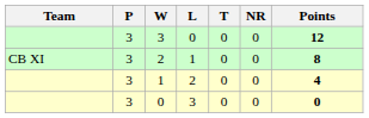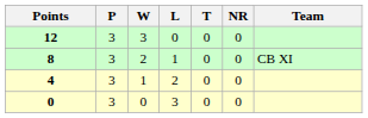columns swapped: Team <-> Points
